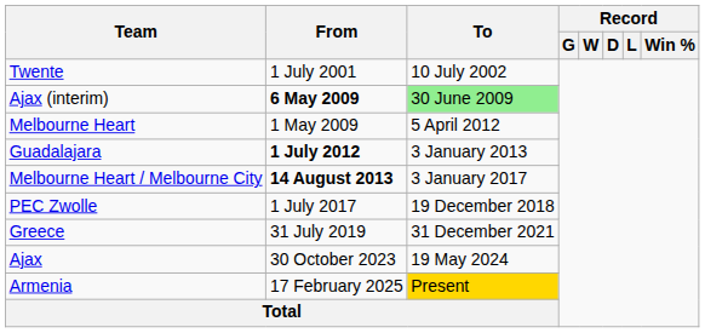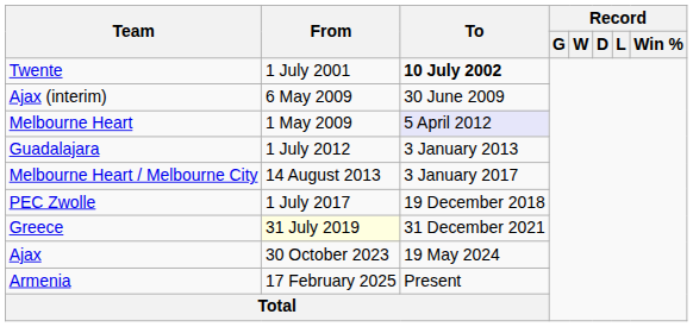Twente | To: normal -> bold
Ajax (interim) | From: bold -> normal
Ajax (interim) | To: lightgreen background -> no background
Melbourne Heart | To: no background -> lavender background
Guadalajara | From: bold -> normal
Melbourne Heart / Melbourne City | From: bold -> normal
Greece | From: no background -> lightyellow background
Armenia | To: gold background -> no background
